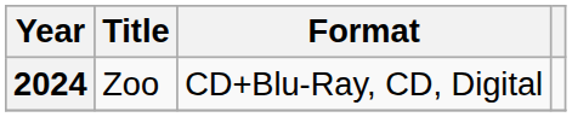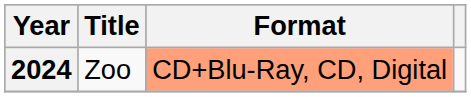2024 | Format: no background -> lightsalmon background
